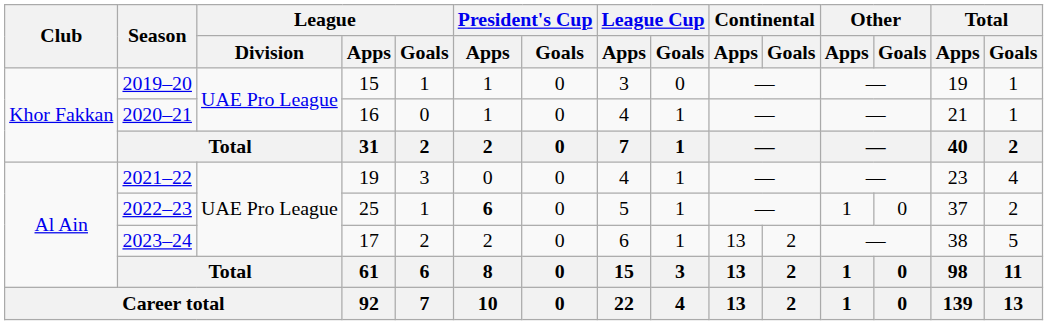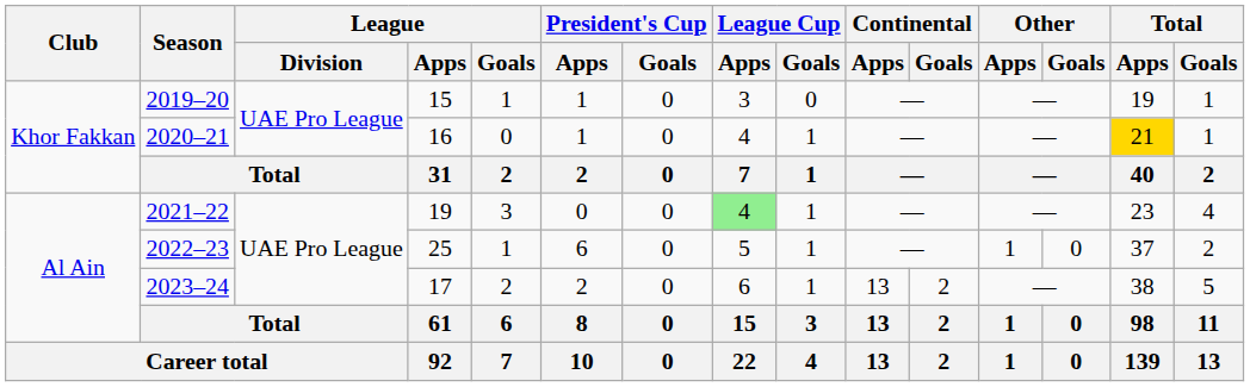2020–21 | Total / Apps: no background -> gold background
2021–22 | League Cup / Apps: no background -> lightgreen background
2022–23 | President's Cup / Apps: bold -> normal
